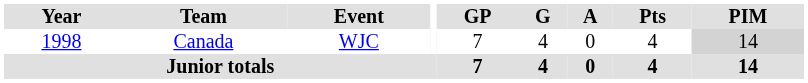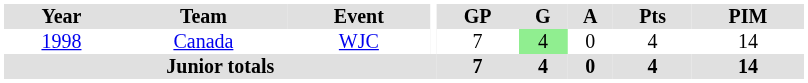Canada | G: no background -> lightgreen background
Canada | PIM: lightgrey background -> no background
